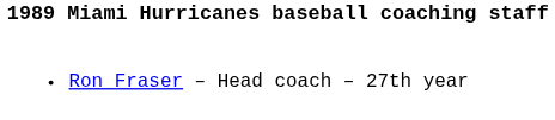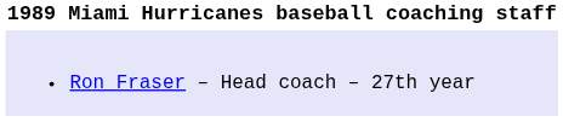Ron Fraser – Head coach – 27th year | column 1: no background -> lavender background
